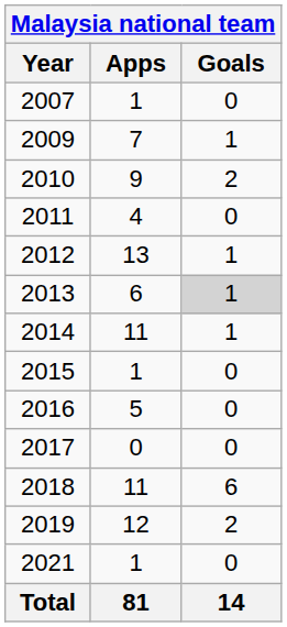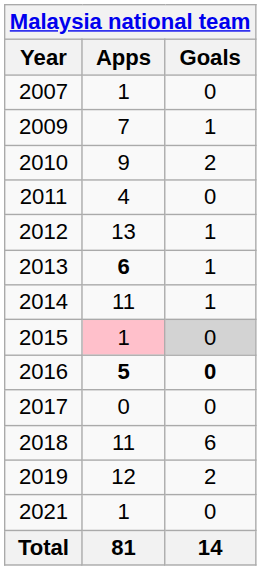2013 | Apps: normal -> bold
2013 | Goals: lightgrey background -> no background
2015 | Apps: no background -> pink background
2015 | Goals: no background -> lightgrey background
2016 | Apps: normal -> bold
2016 | Goals: normal -> bold
